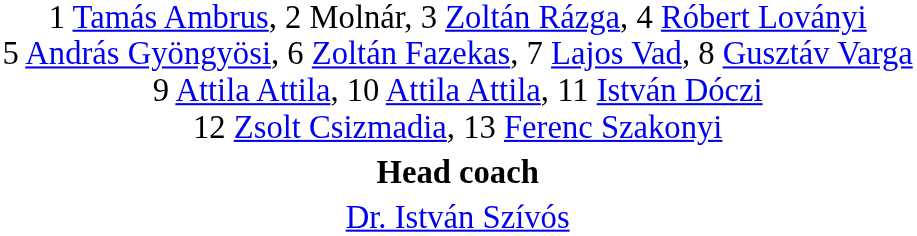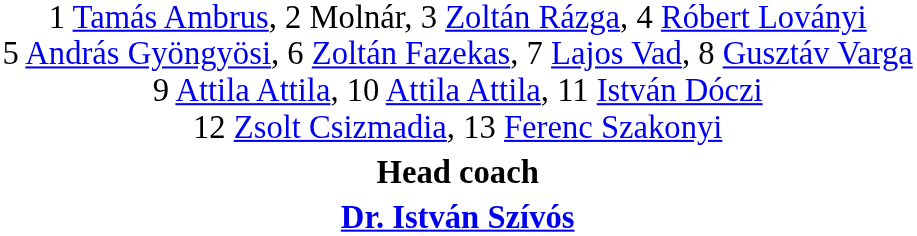row 3 | column 1: normal -> bold
